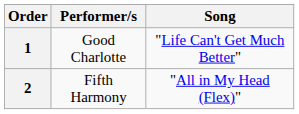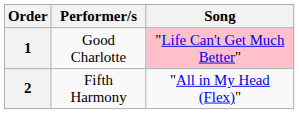1 | Song: no background -> pink background
